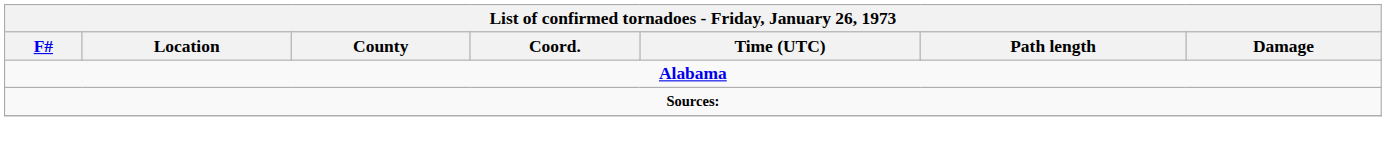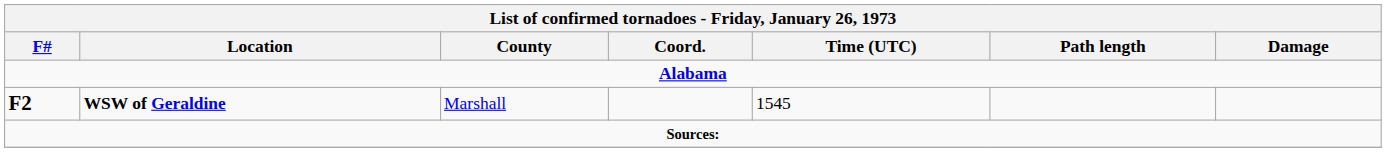+ row: F2 | WSW of Geraldine | Marshall | 1545
